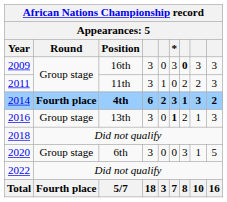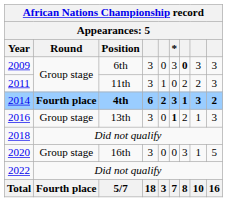2009 | Position: 16th -> 6th
2020 | Position: 6th -> 16th
